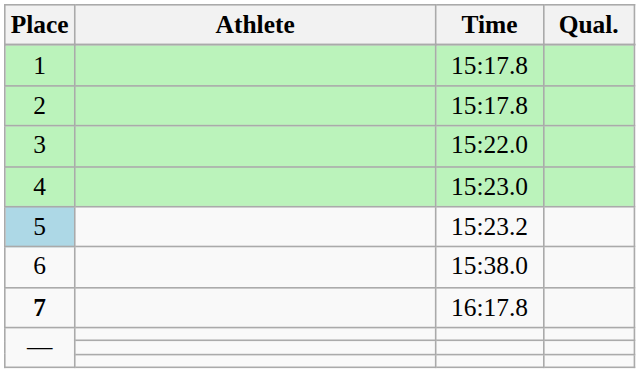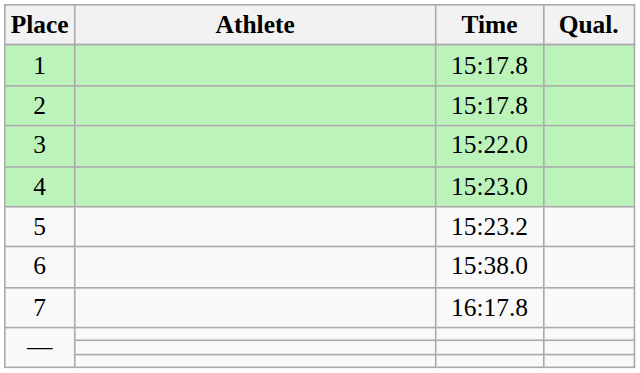5 | Place: lightblue background -> no background
7 | Place: bold -> normal
